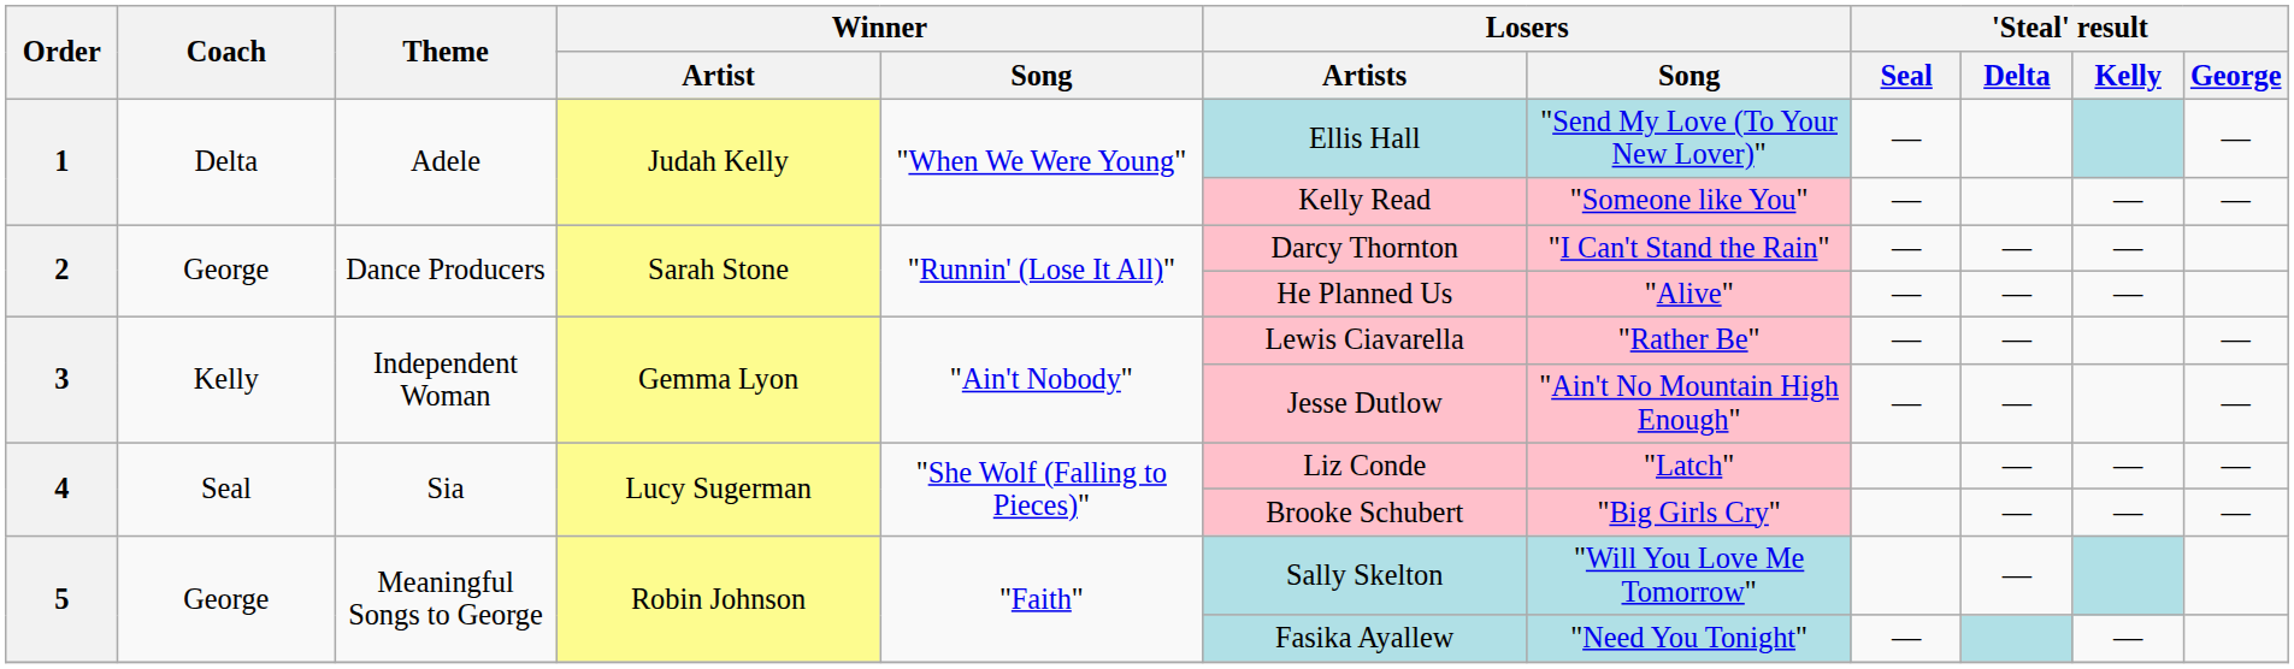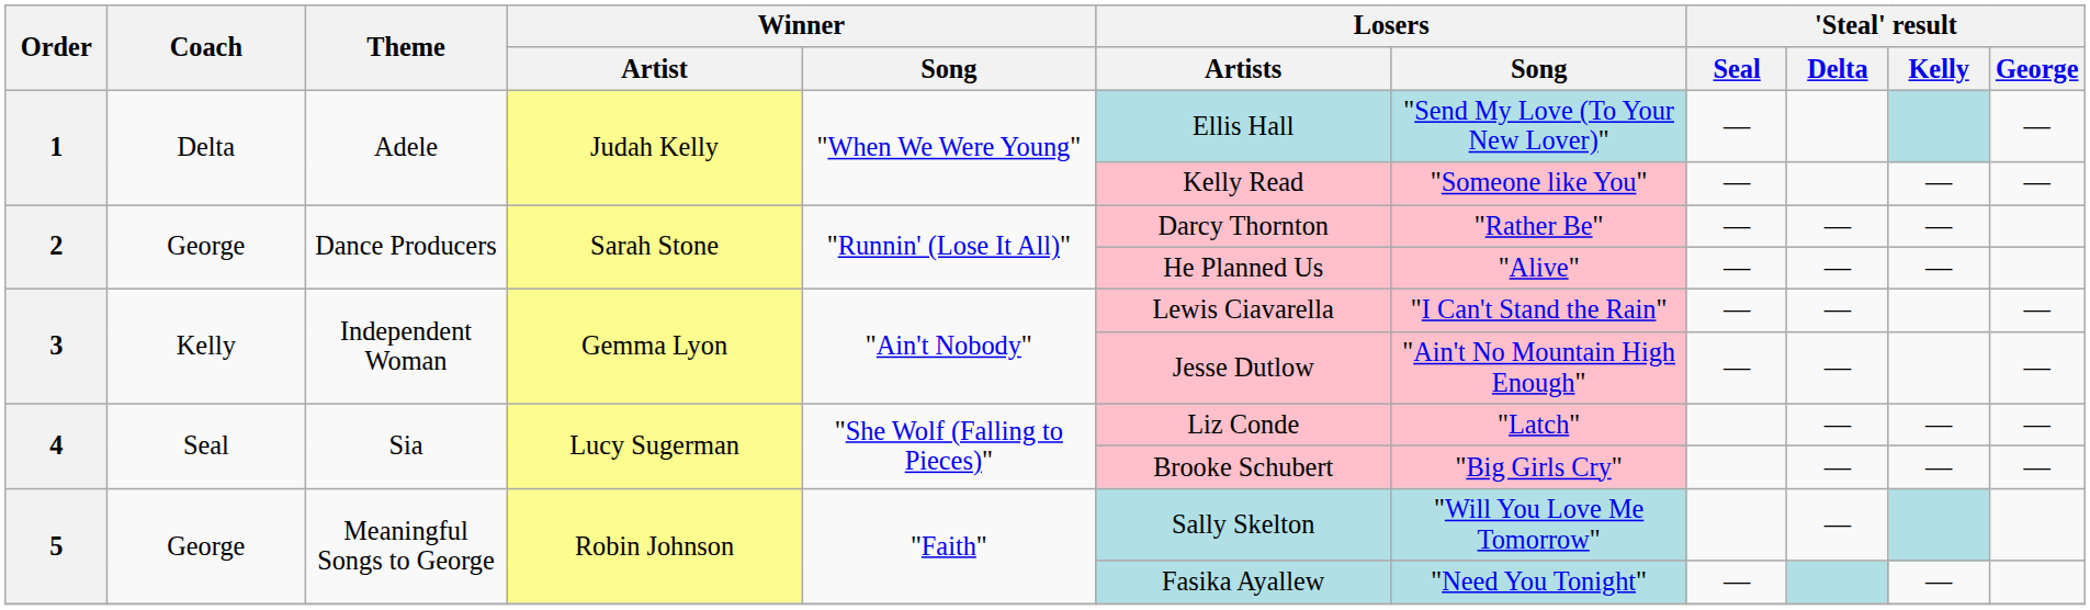row 5 | Losers / Song: "I Can't Stand the Rain" -> "Rather Be"
row 7 | Losers / Song: "Rather Be" -> "I Can't Stand the Rain"
